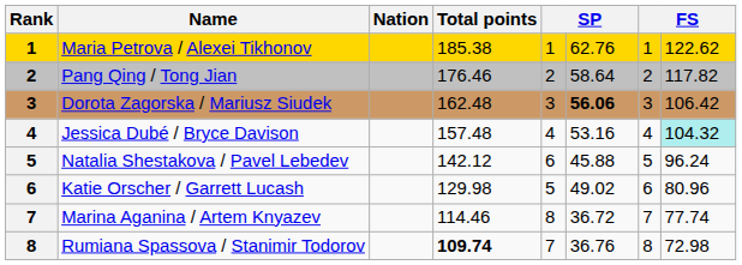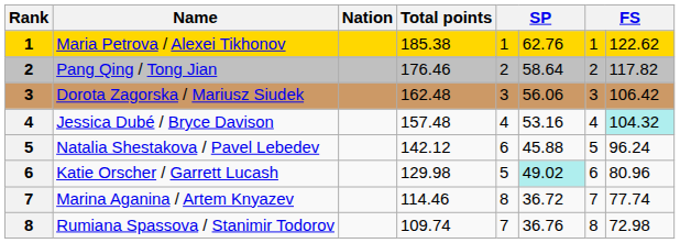Dorota Zagorska / Mariusz Siudek | column 6: bold -> normal
Katie Orscher / Garrett Lucash | column 6: no background -> paleturquoise background
Rumiana Spassova / Stanimir Todorov | Total points: bold -> normal
